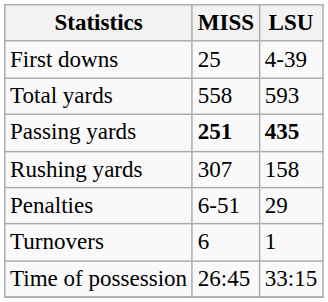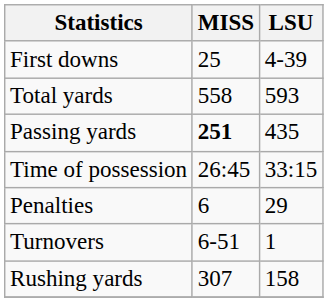Passing yards | LSU: bold -> normal
rows swapped: Rushing yards <-> Time of possession
Penalties | MISS: 6-51 -> 6
Turnovers | MISS: 6 -> 6-51
